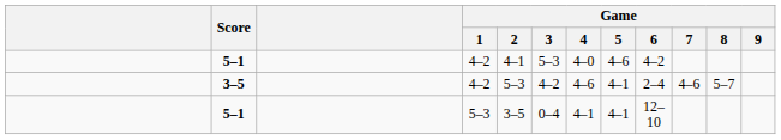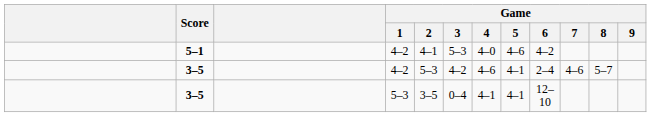row 5 | Score: 5–1 -> 3–5
